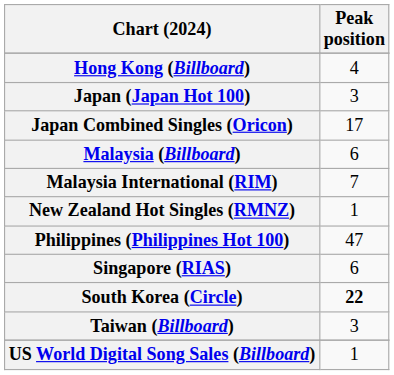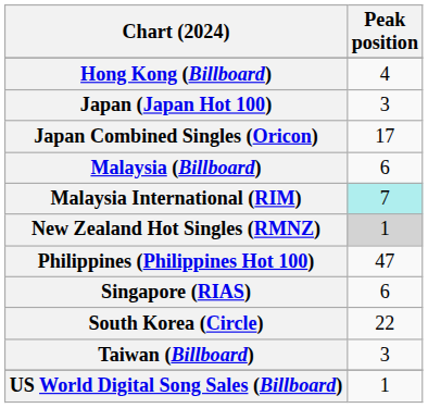Malaysia International (RIM) | Peak position: no background -> paleturquoise background
New Zealand Hot Singles (RMNZ) | Peak position: no background -> lightgrey background
South Korea (Circle) | Peak position: bold -> normal
